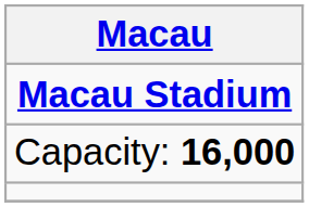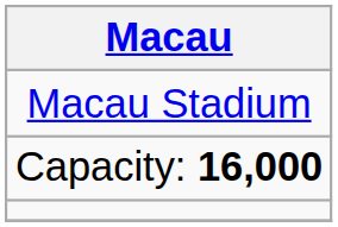row 2 | column 1: bold -> normal
